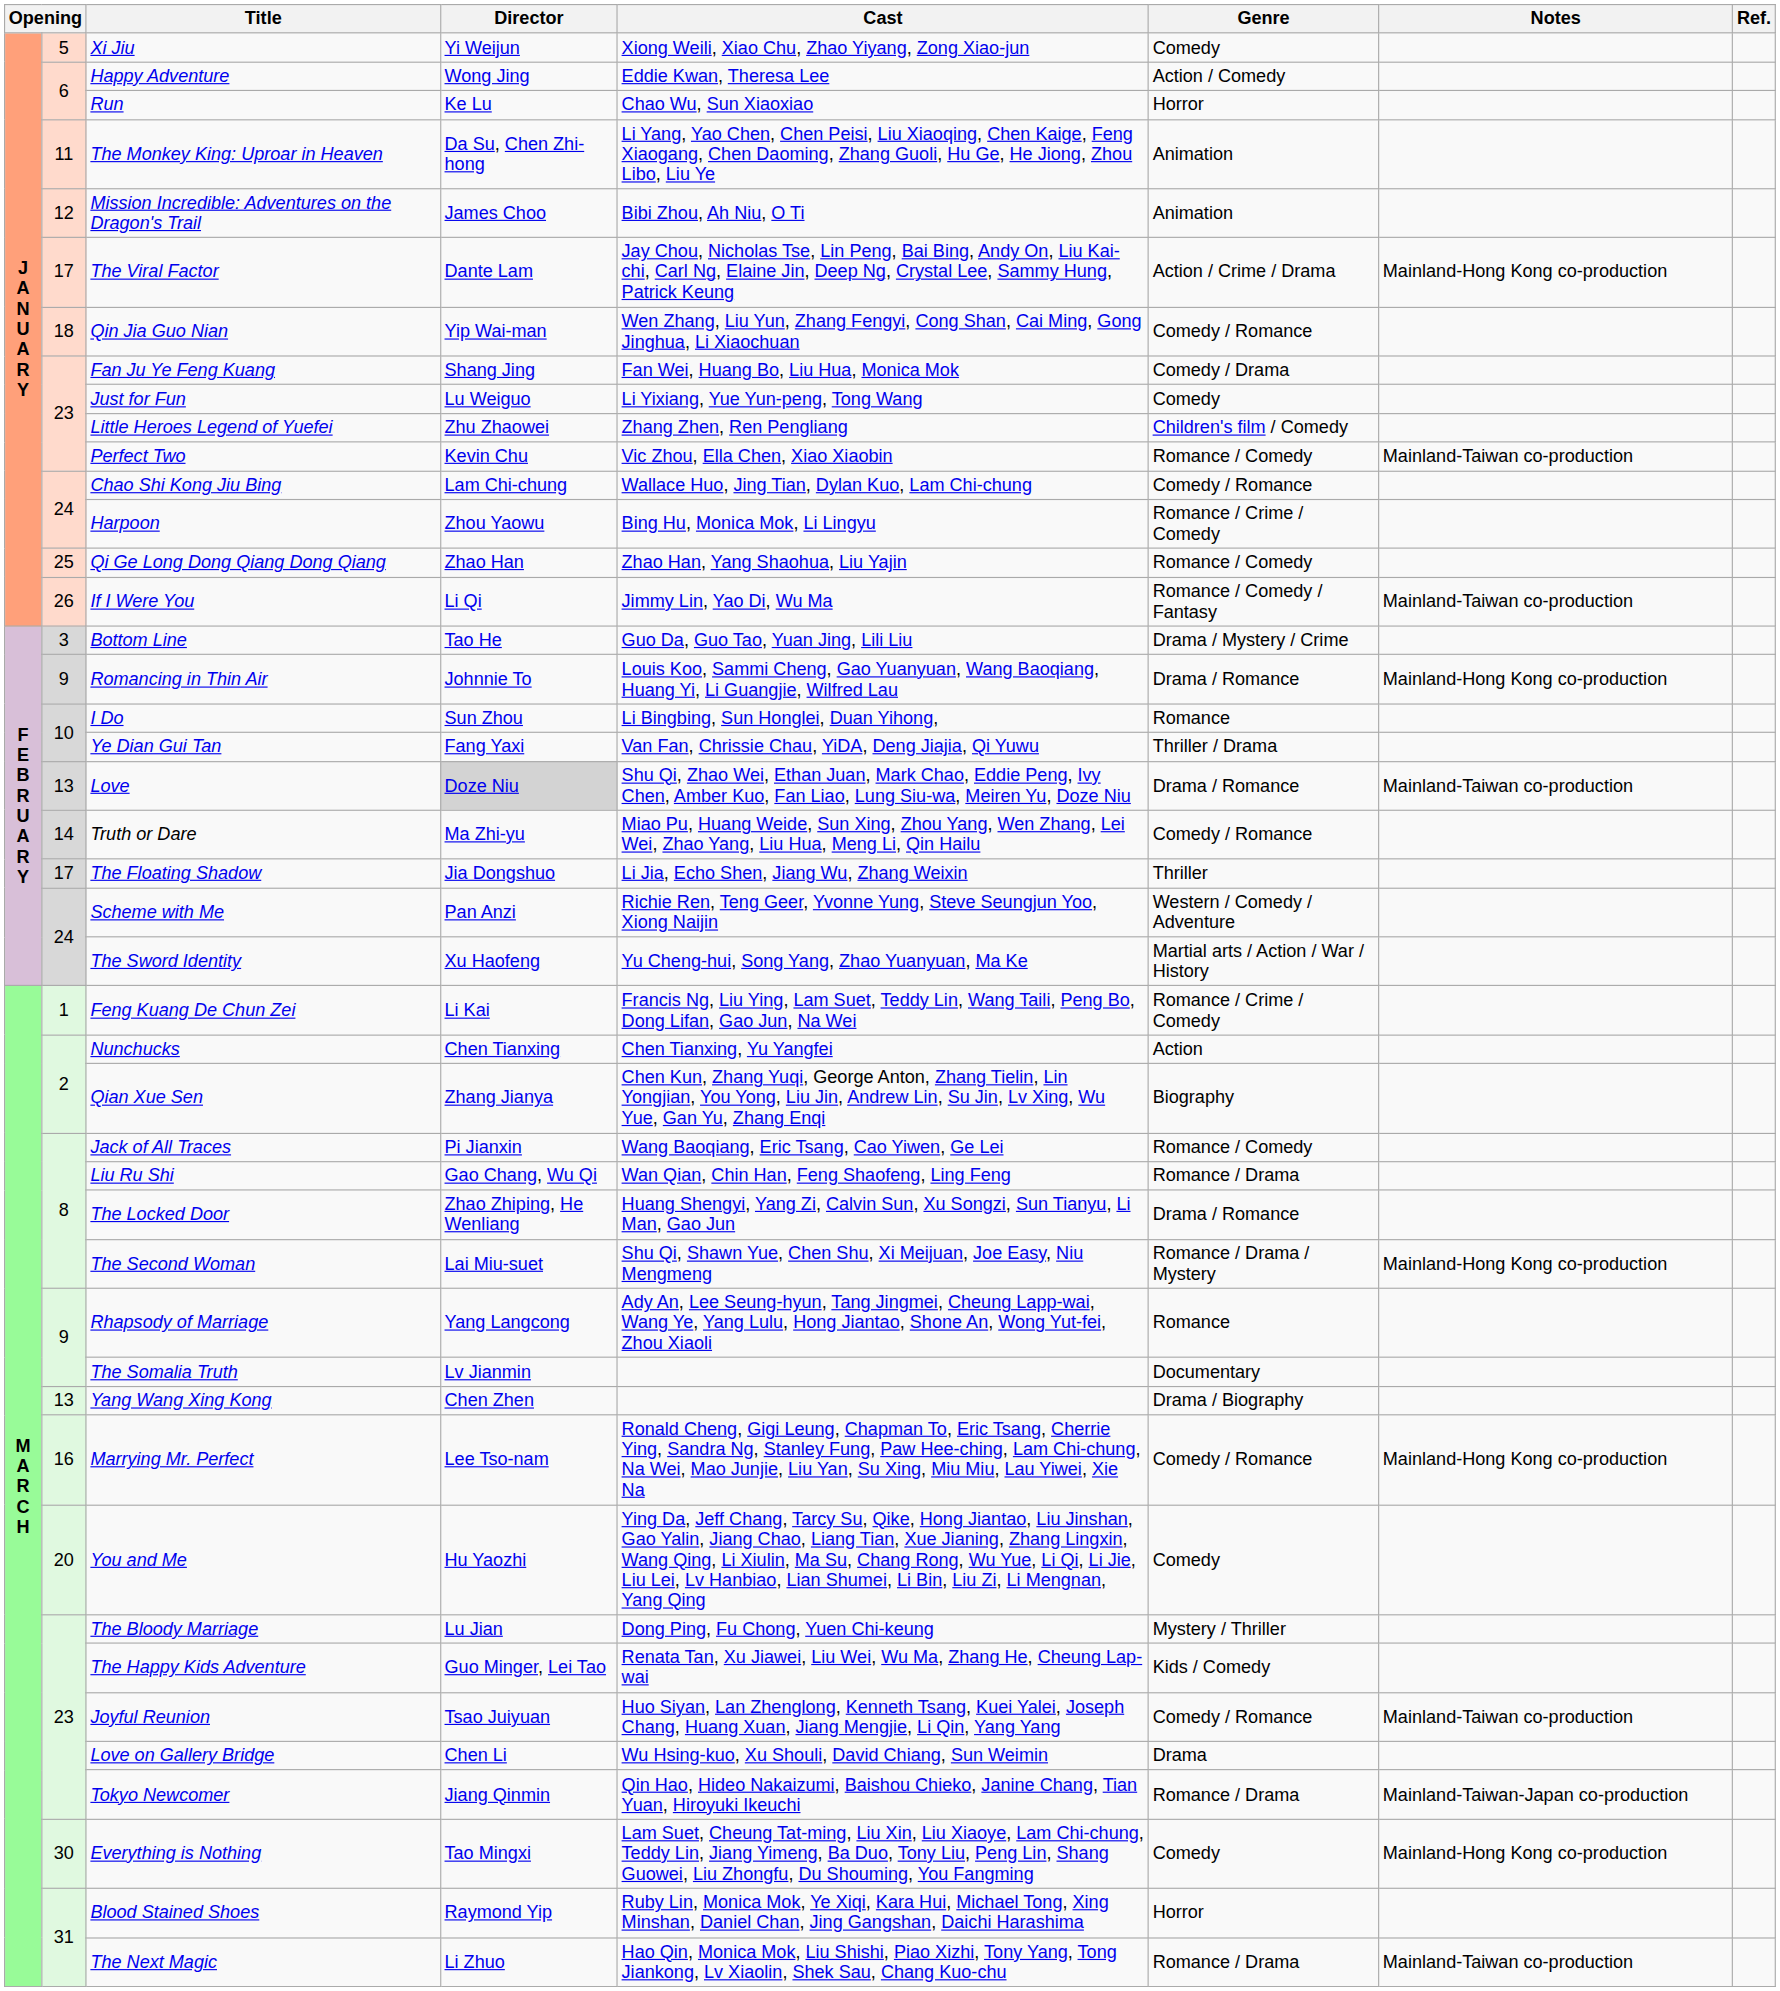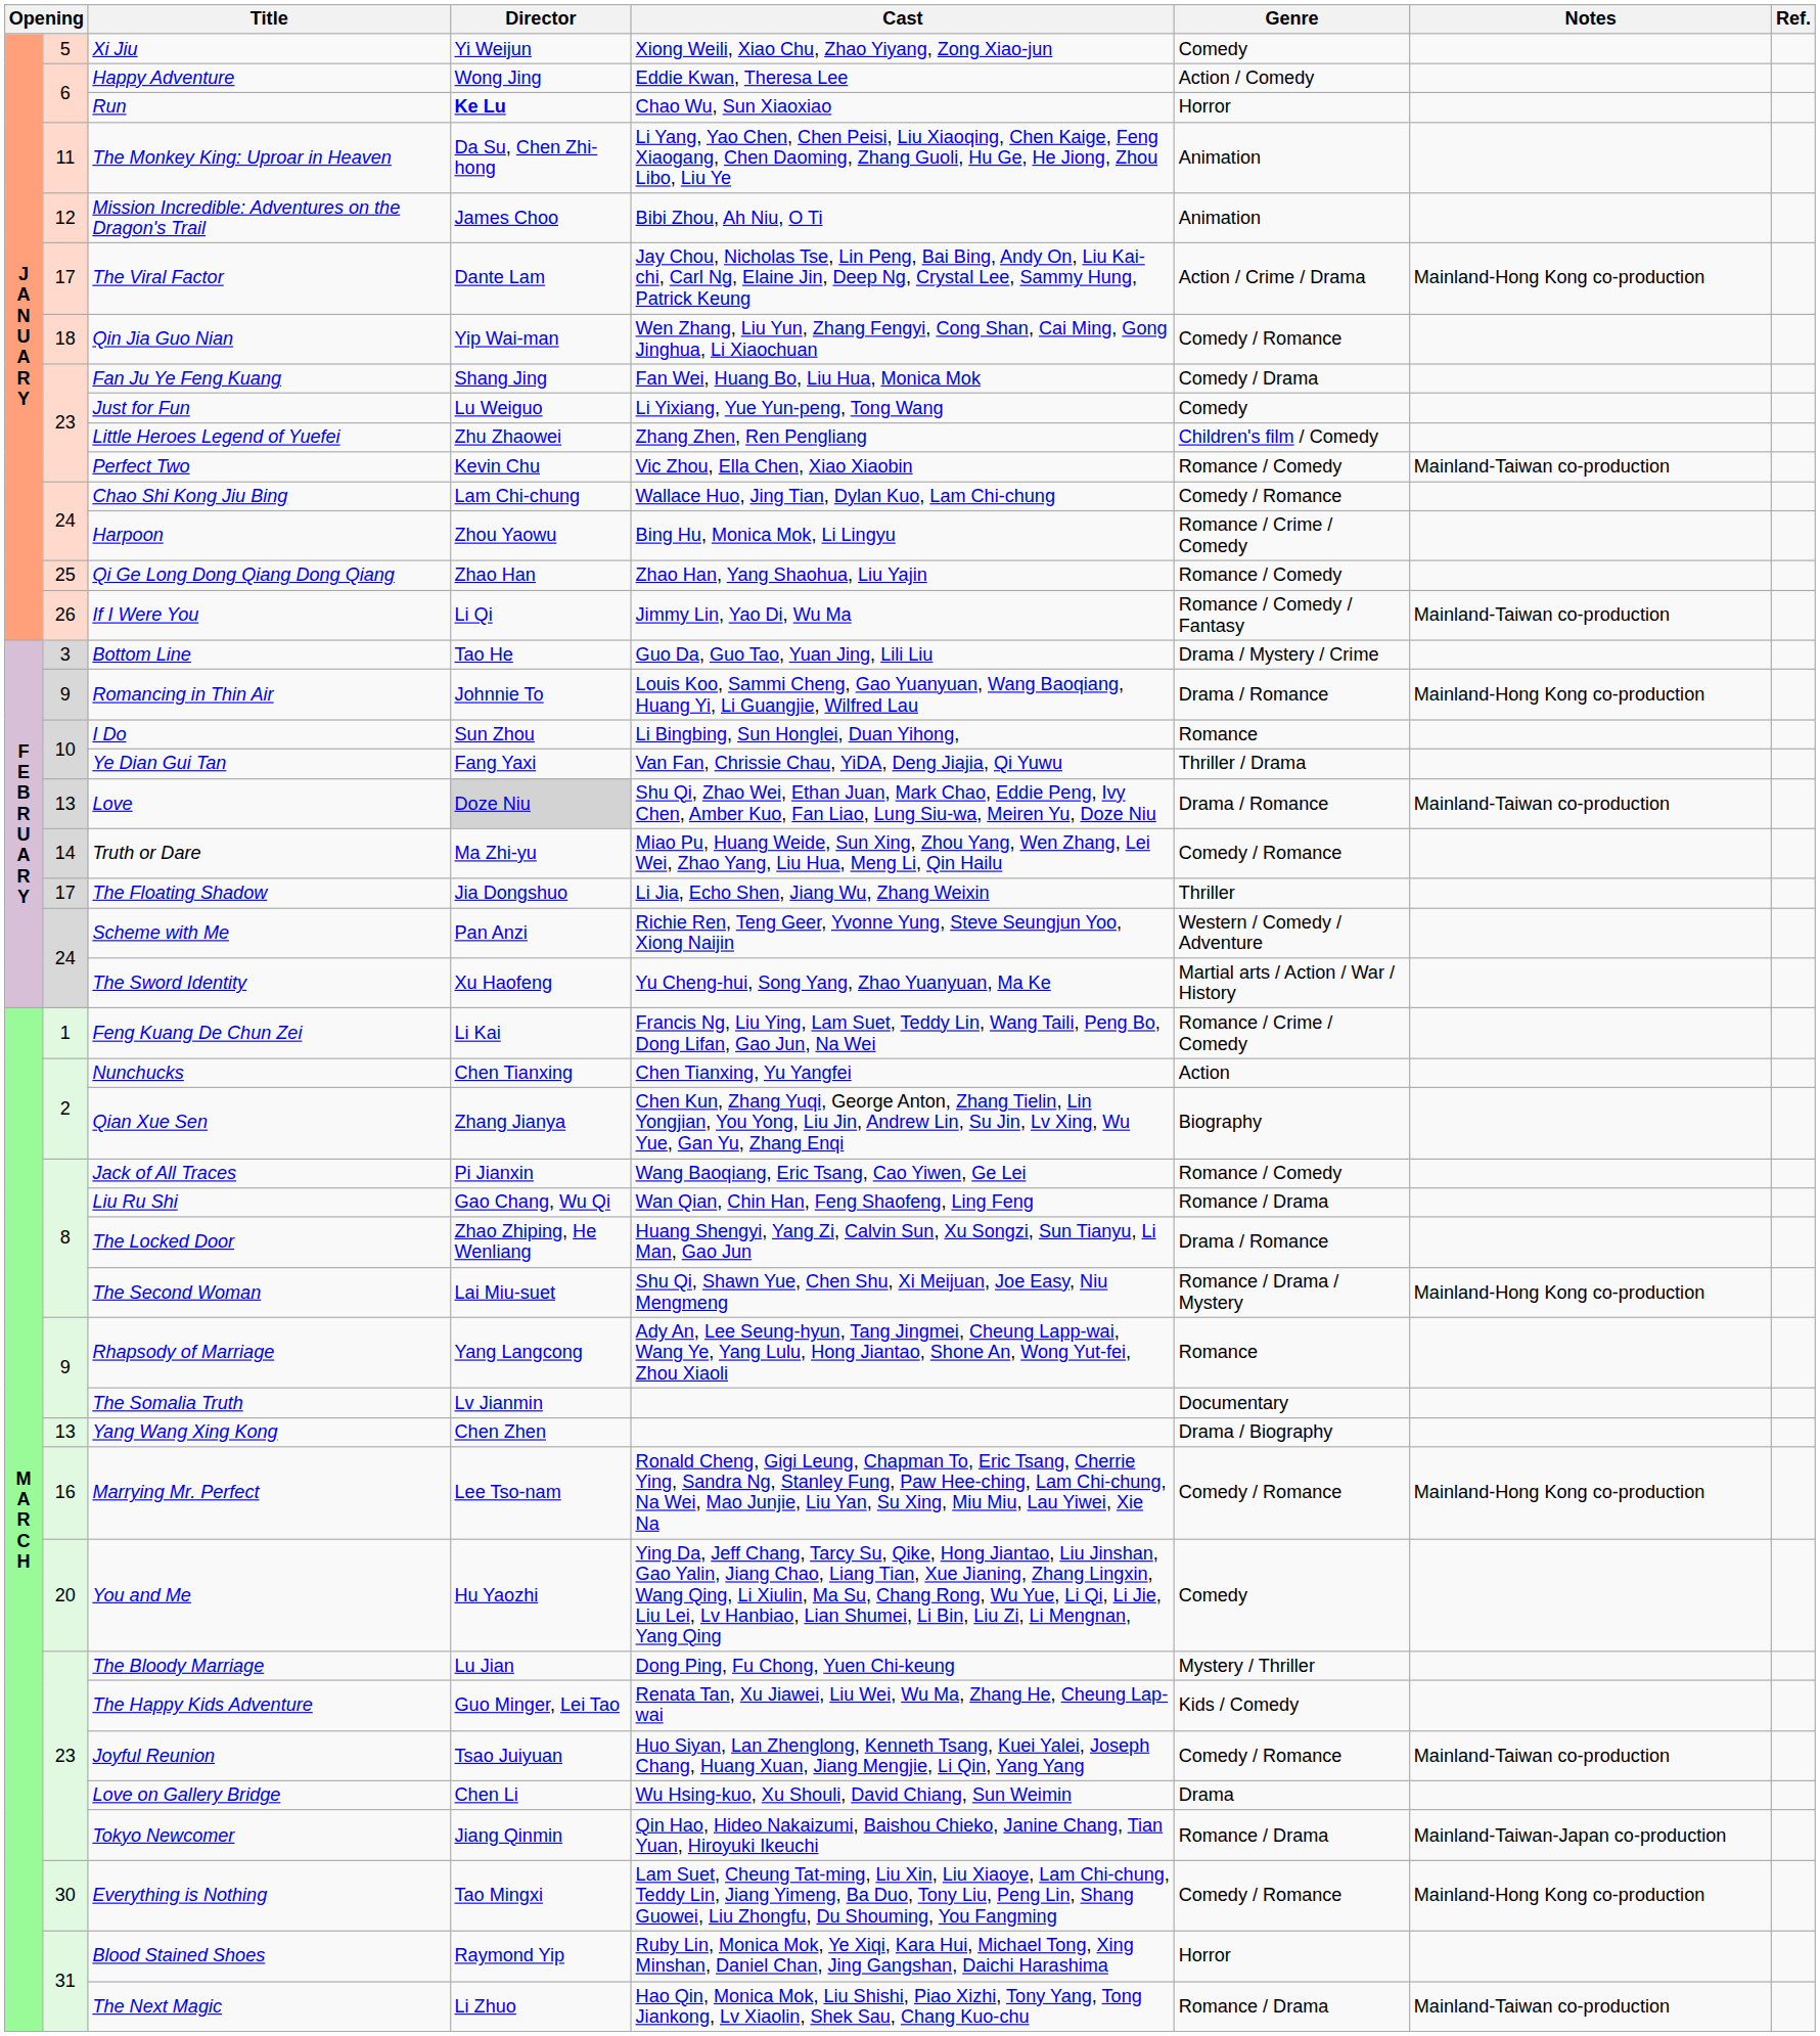Run | Director: normal -> bold
Everything is Nothing | Genre: Comedy -> Comedy / Romance
